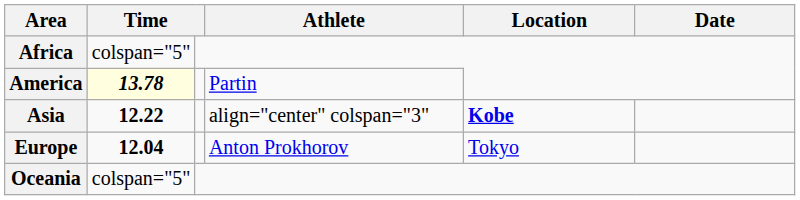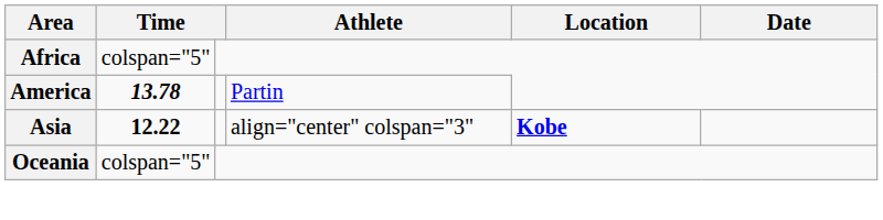America | column 2: lightyellow background -> no background
- row: Europe | 12.04 | Anton Prokhorov | Tokyo
